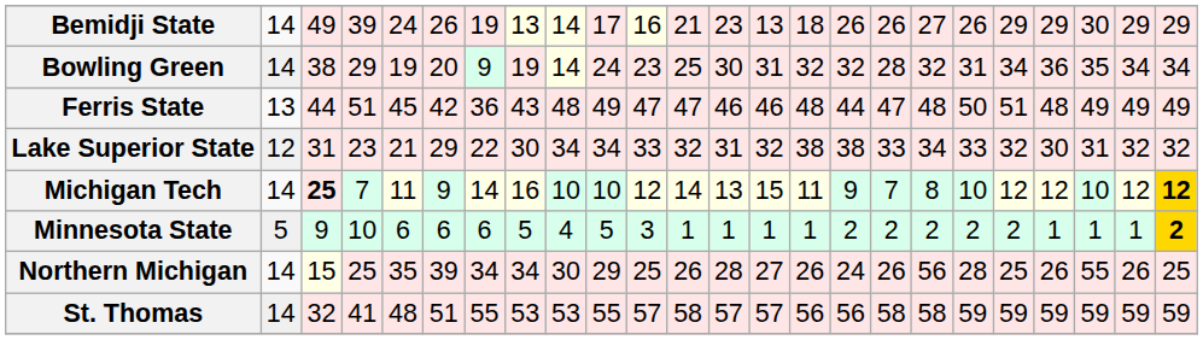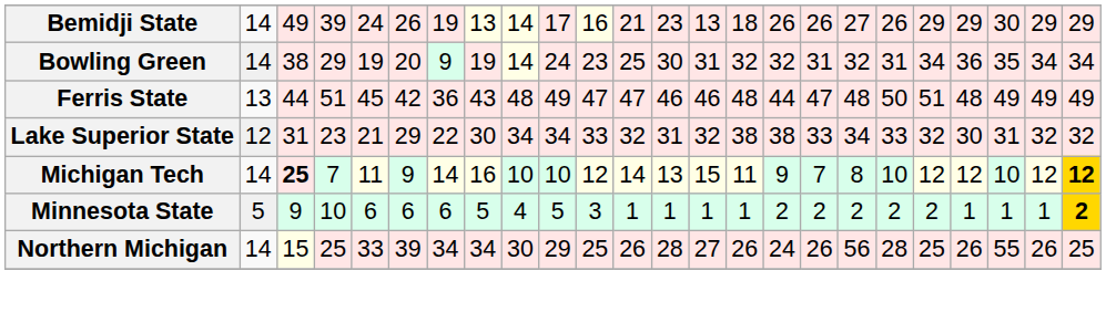Bowling Green | column 17: 28 -> 31
Northern Michigan | column 5: 35 -> 33
- row: St. Thomas | 14 | 32 | 41 | 48 | 51 | 55 | 53 | 53 | 55 | 57 | 58 | 57 | 57 | 56 | 56 | 58 | 58 | 59 | 59 | 59 | 59 | 59 | 59
